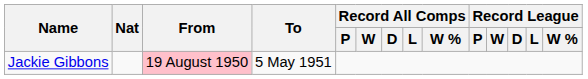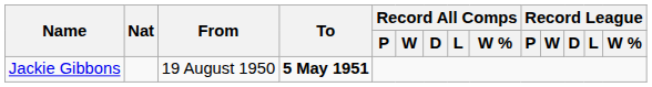Jackie Gibbons | From: pink background -> no background
Jackie Gibbons | To: normal -> bold
